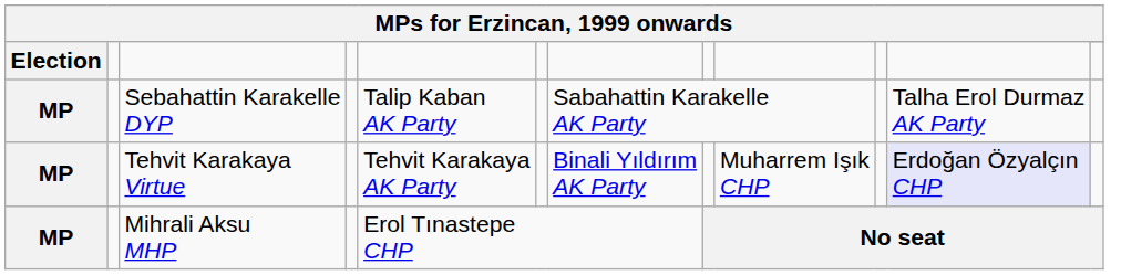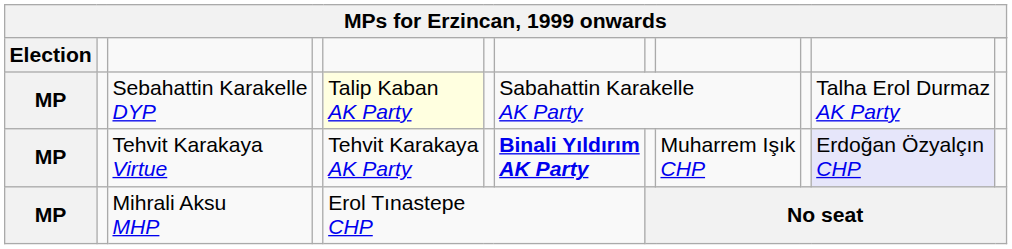Sebahattin Karakelle DYP | column 5: no background -> lightyellow background
Tehvit Karakaya Virtue | column 7: normal -> bold
